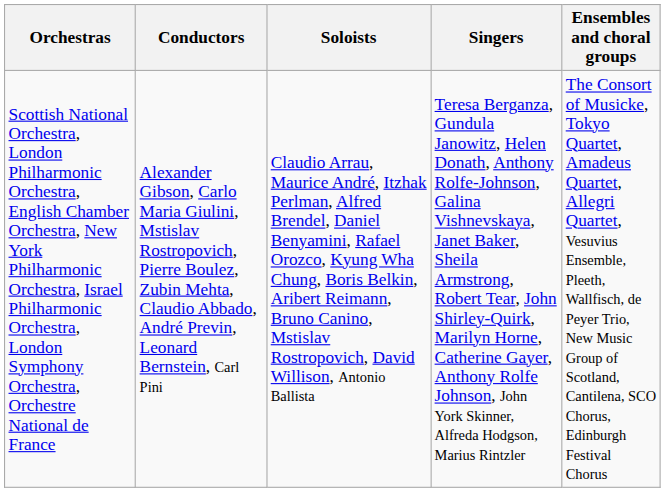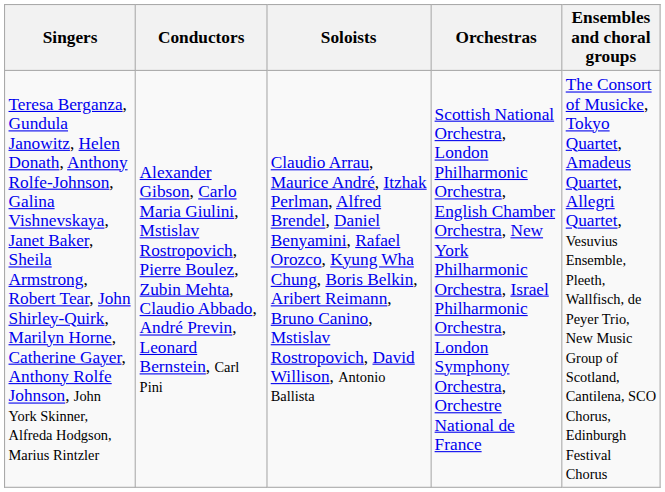columns swapped: Orchestras <-> Singers
